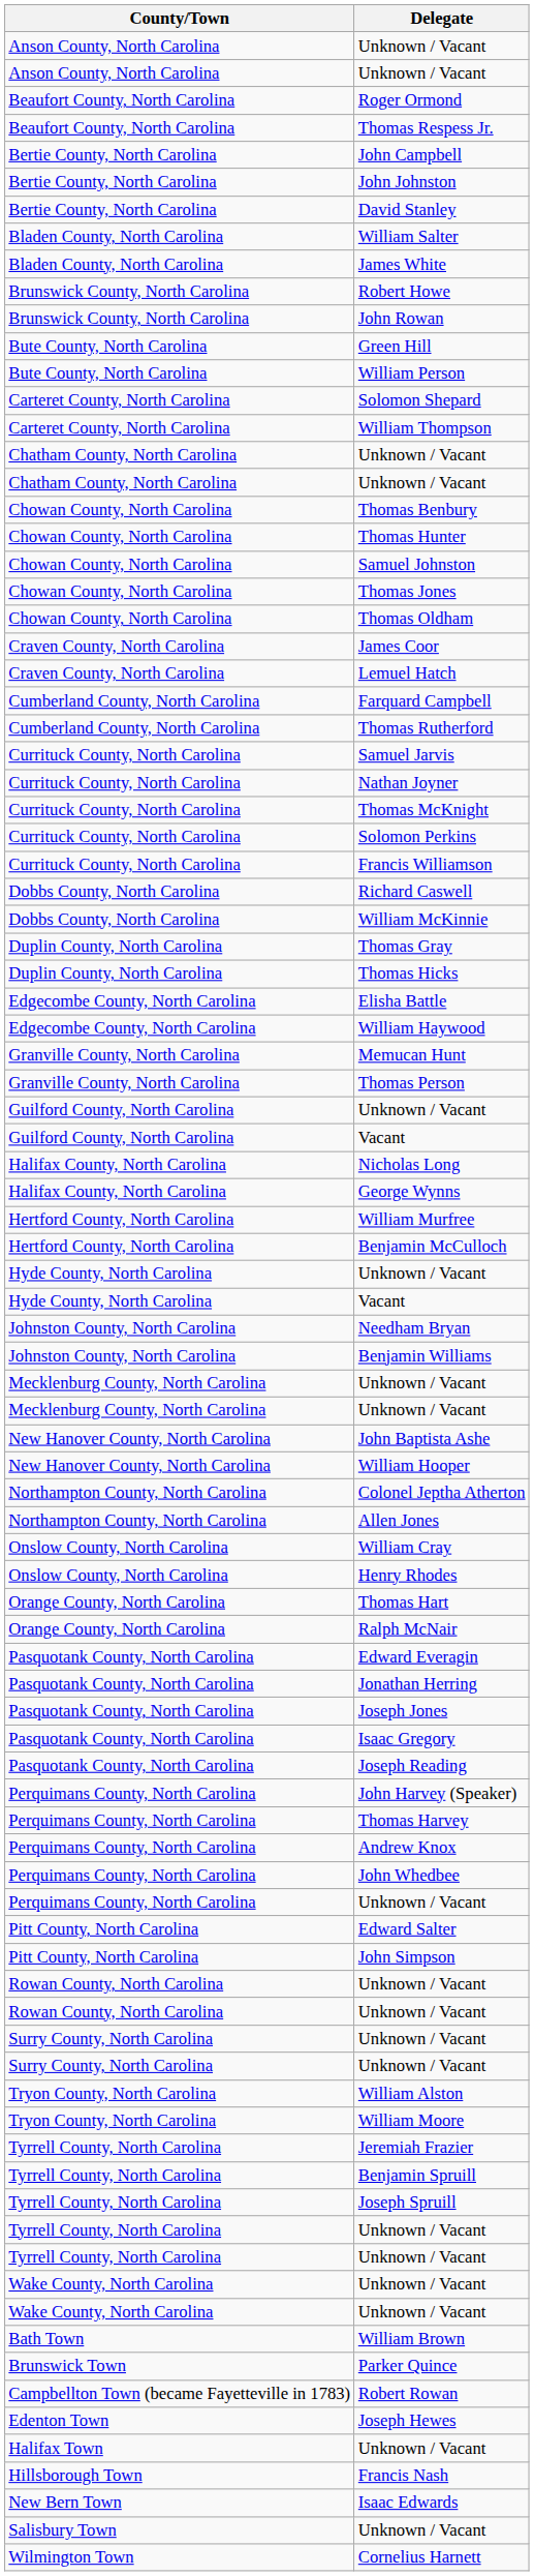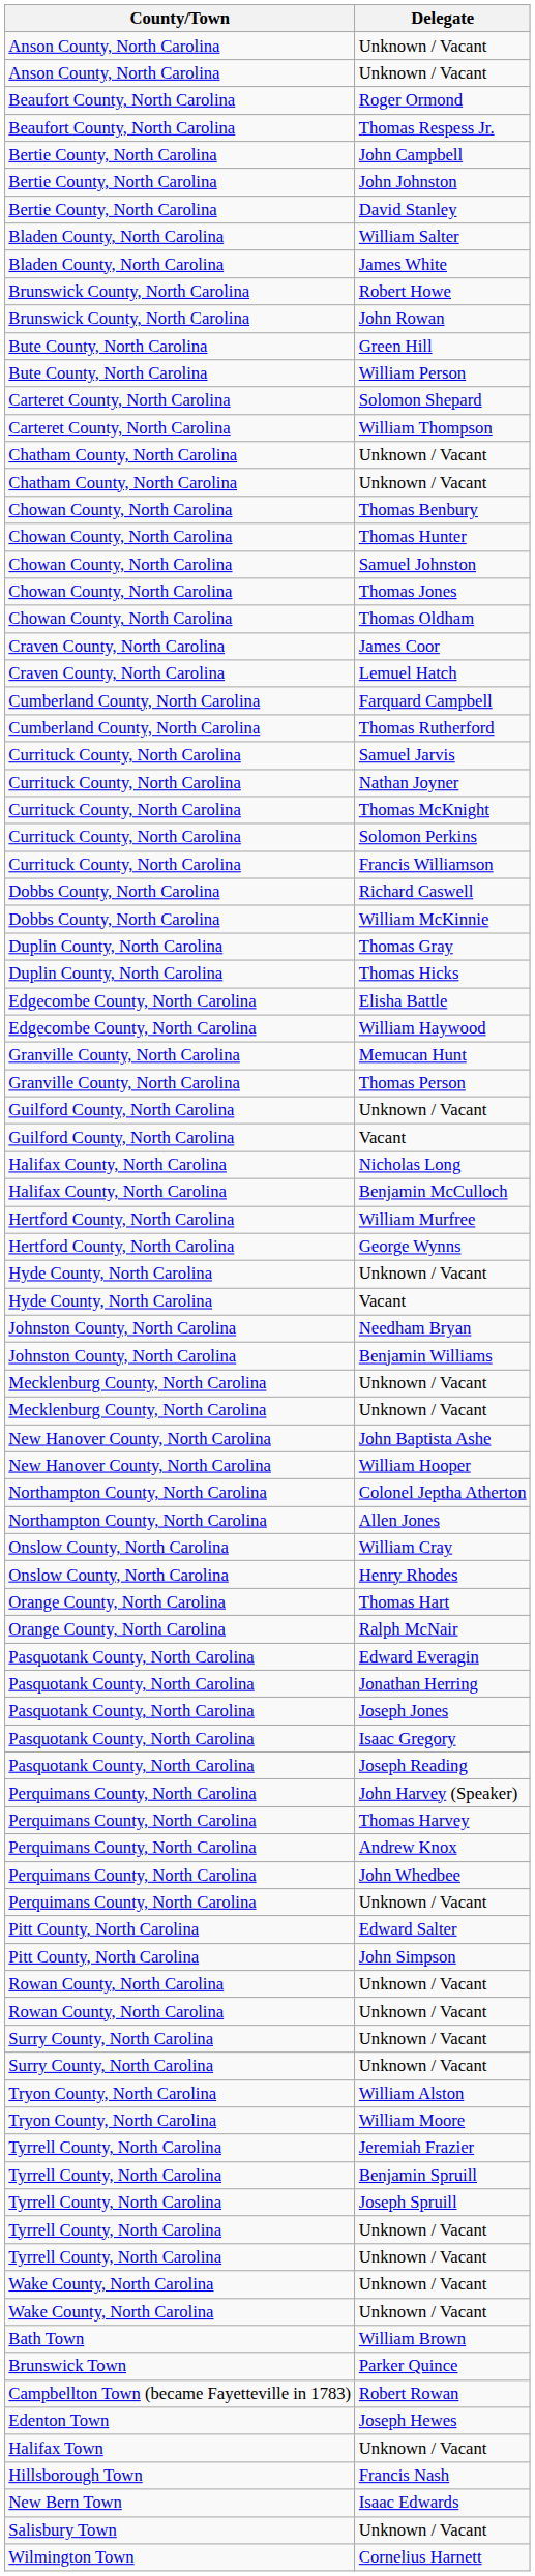row 44 | Delegate: George Wynns -> Benjamin McCulloch
row 46 | Delegate: Benjamin McCulloch -> George Wynns
